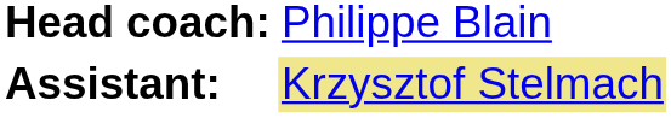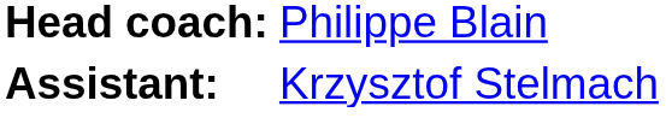Assistant: | column 2: khaki background -> no background
